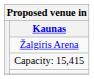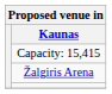row 3 | Kaunas: Žalgiris Arena -> Capacity: 15,415
row 4 | Kaunas: Capacity: 15,415 -> Žalgiris Arena
